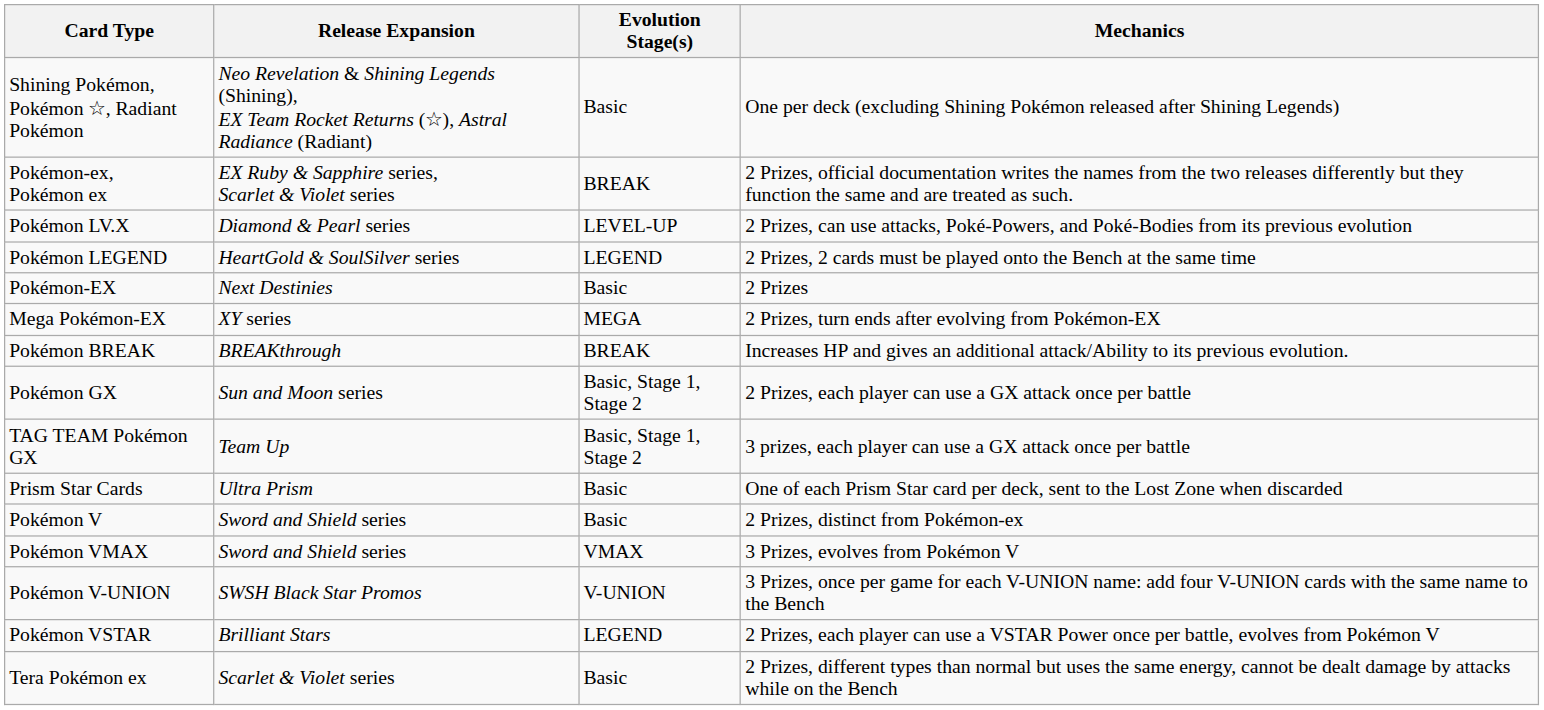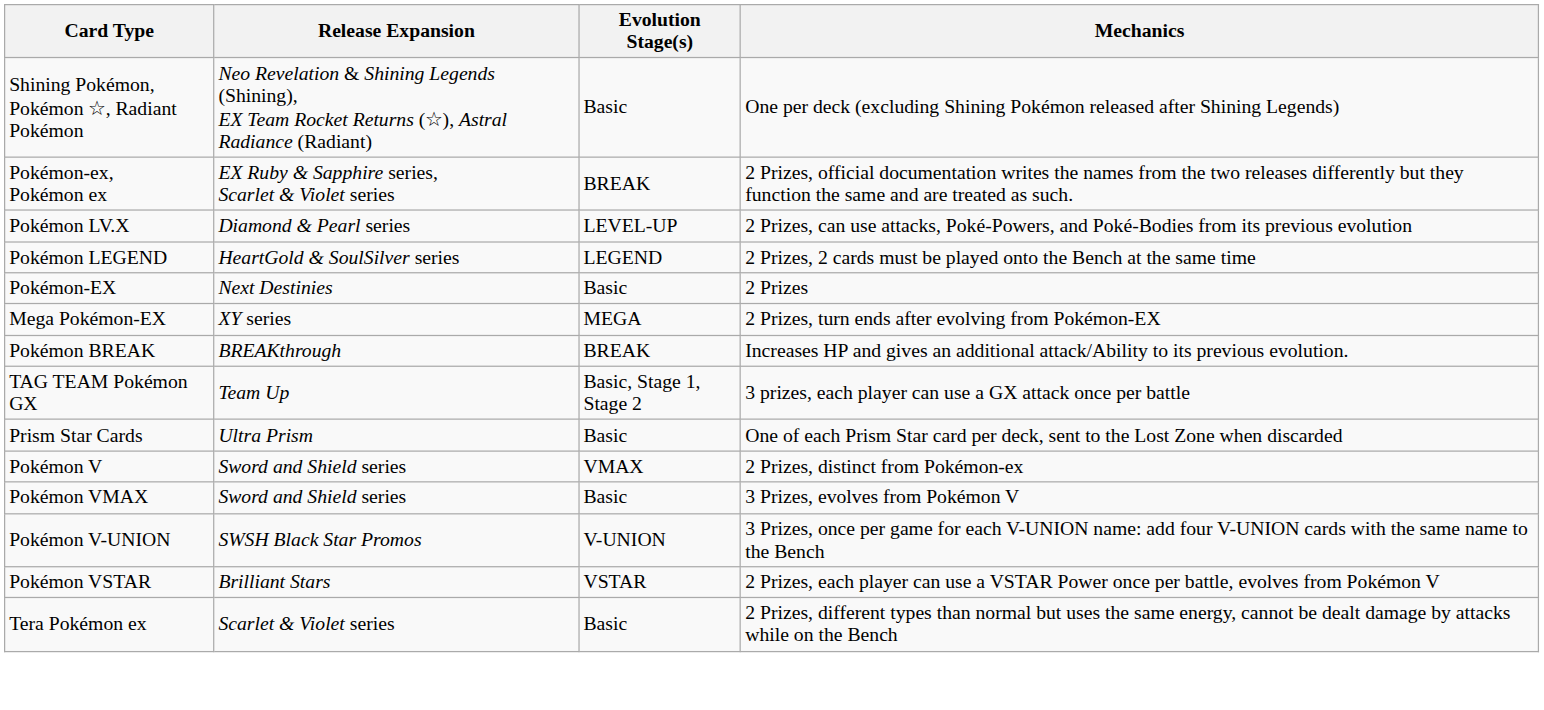- row: Pokémon GX | Sun and Moon series | Basic, Stage 1, Stage 2 | 2 Prizes, each player can use a GX attack once per battle
Pokémon V | Evolution Stage(s): Basic -> VMAX
Pokémon VMAX | Evolution Stage(s): VMAX -> Basic
Pokémon VSTAR | Evolution Stage(s): LEGEND -> VSTAR
